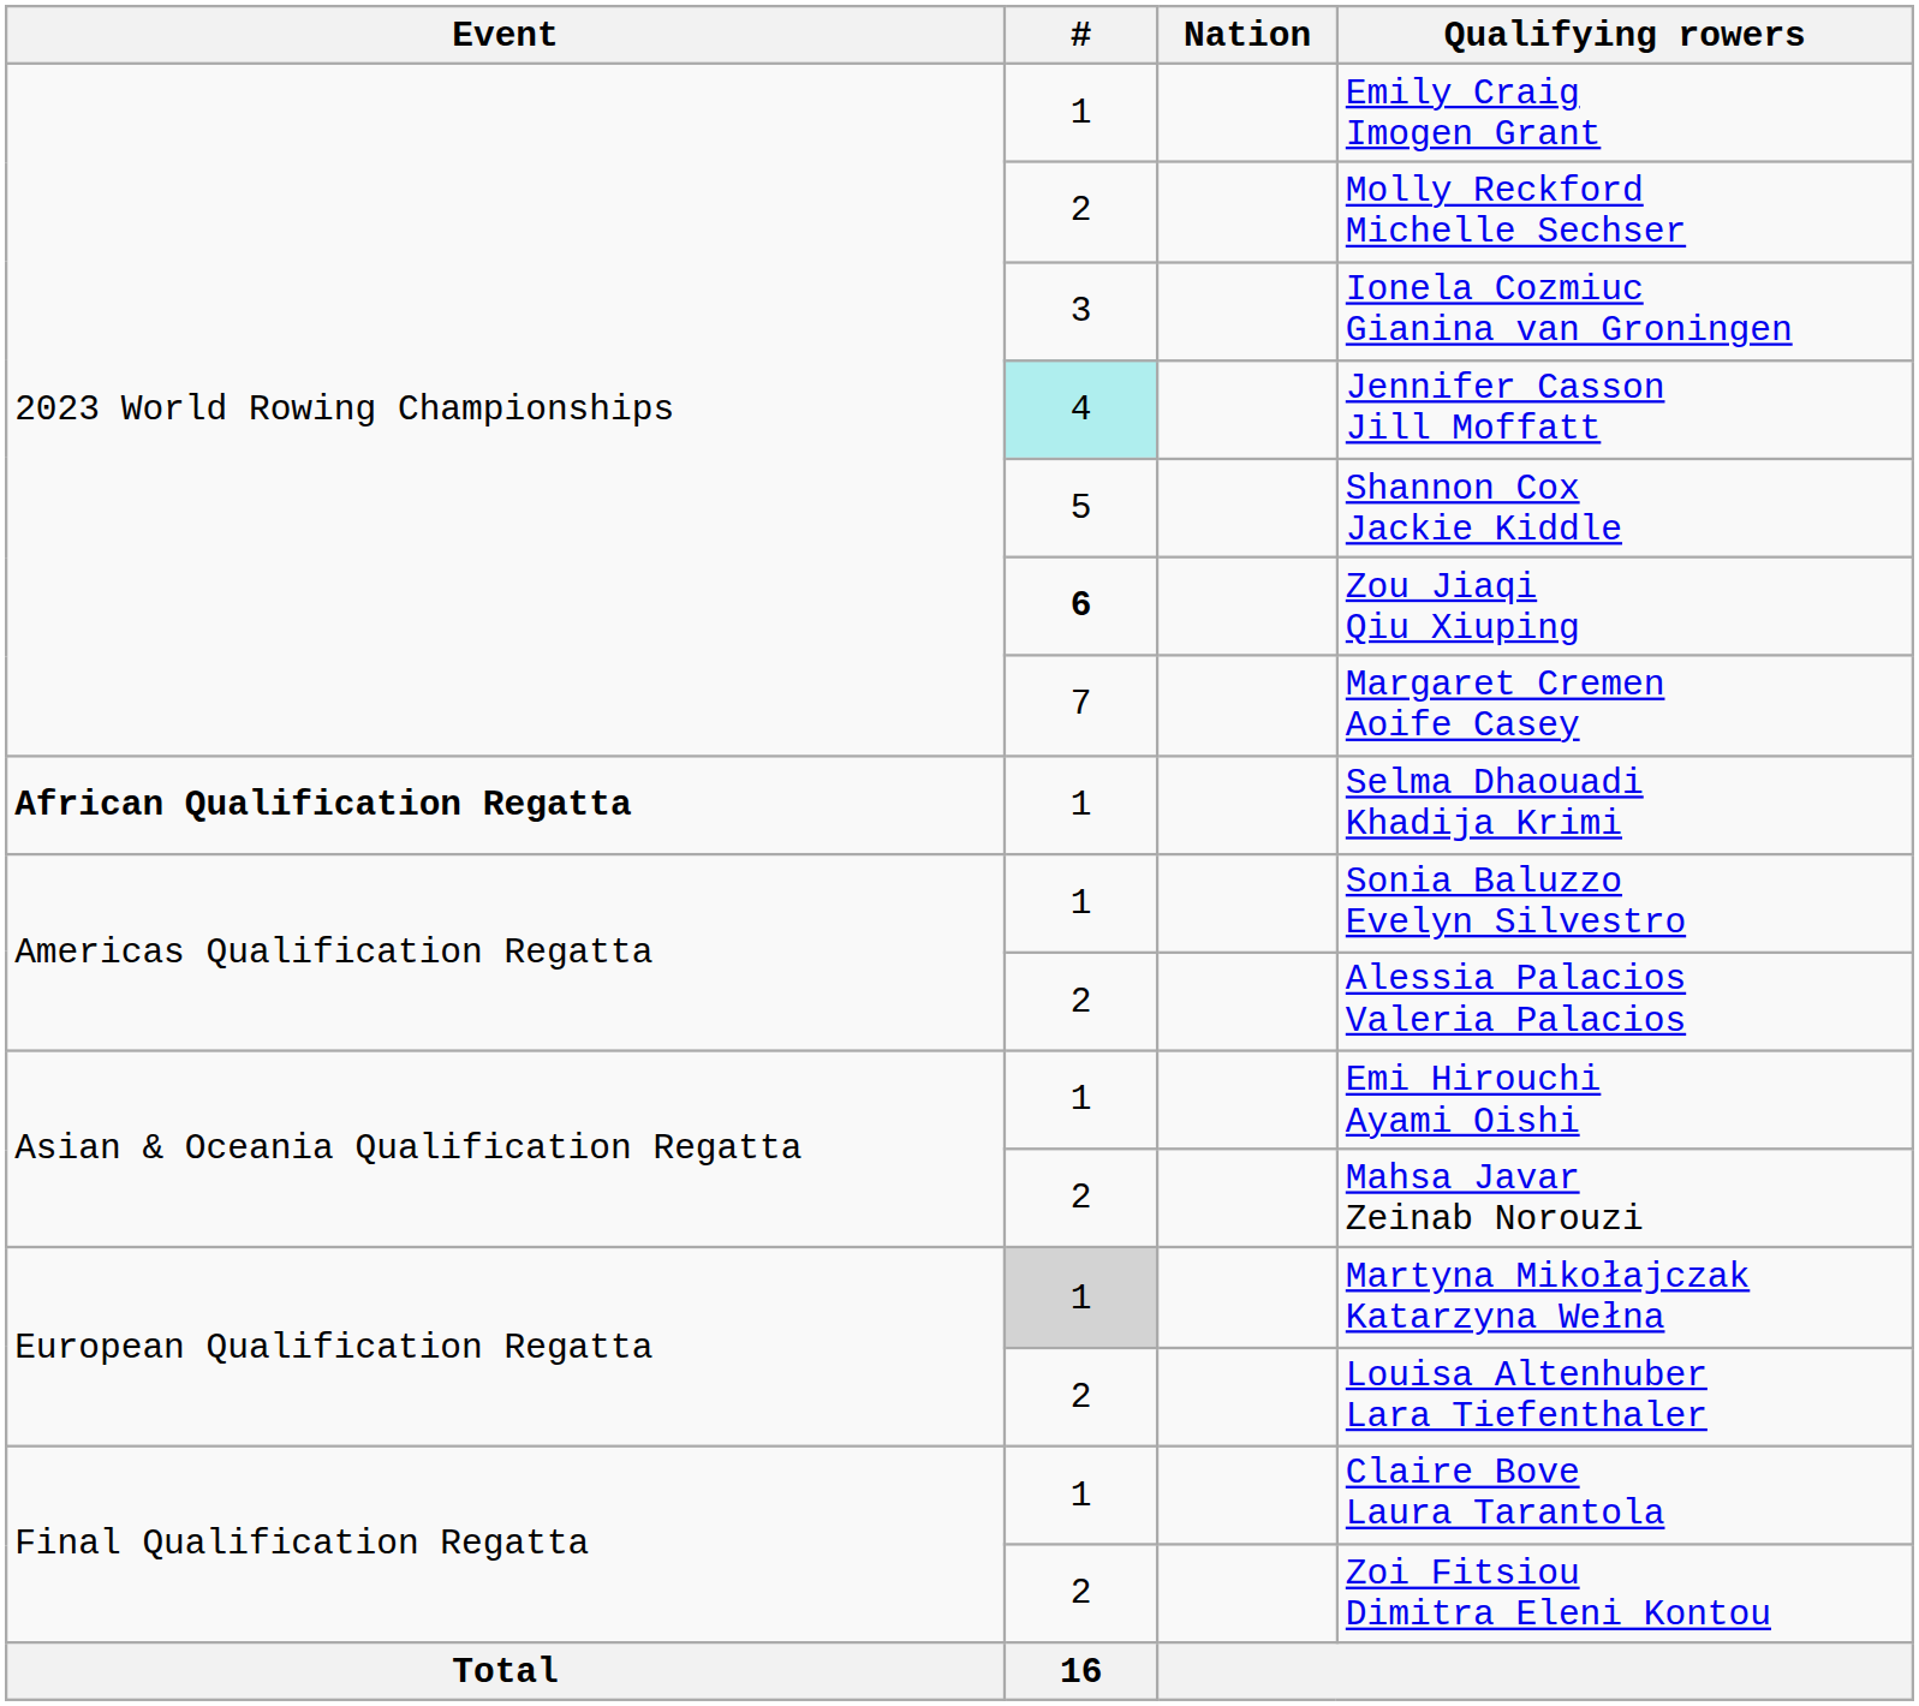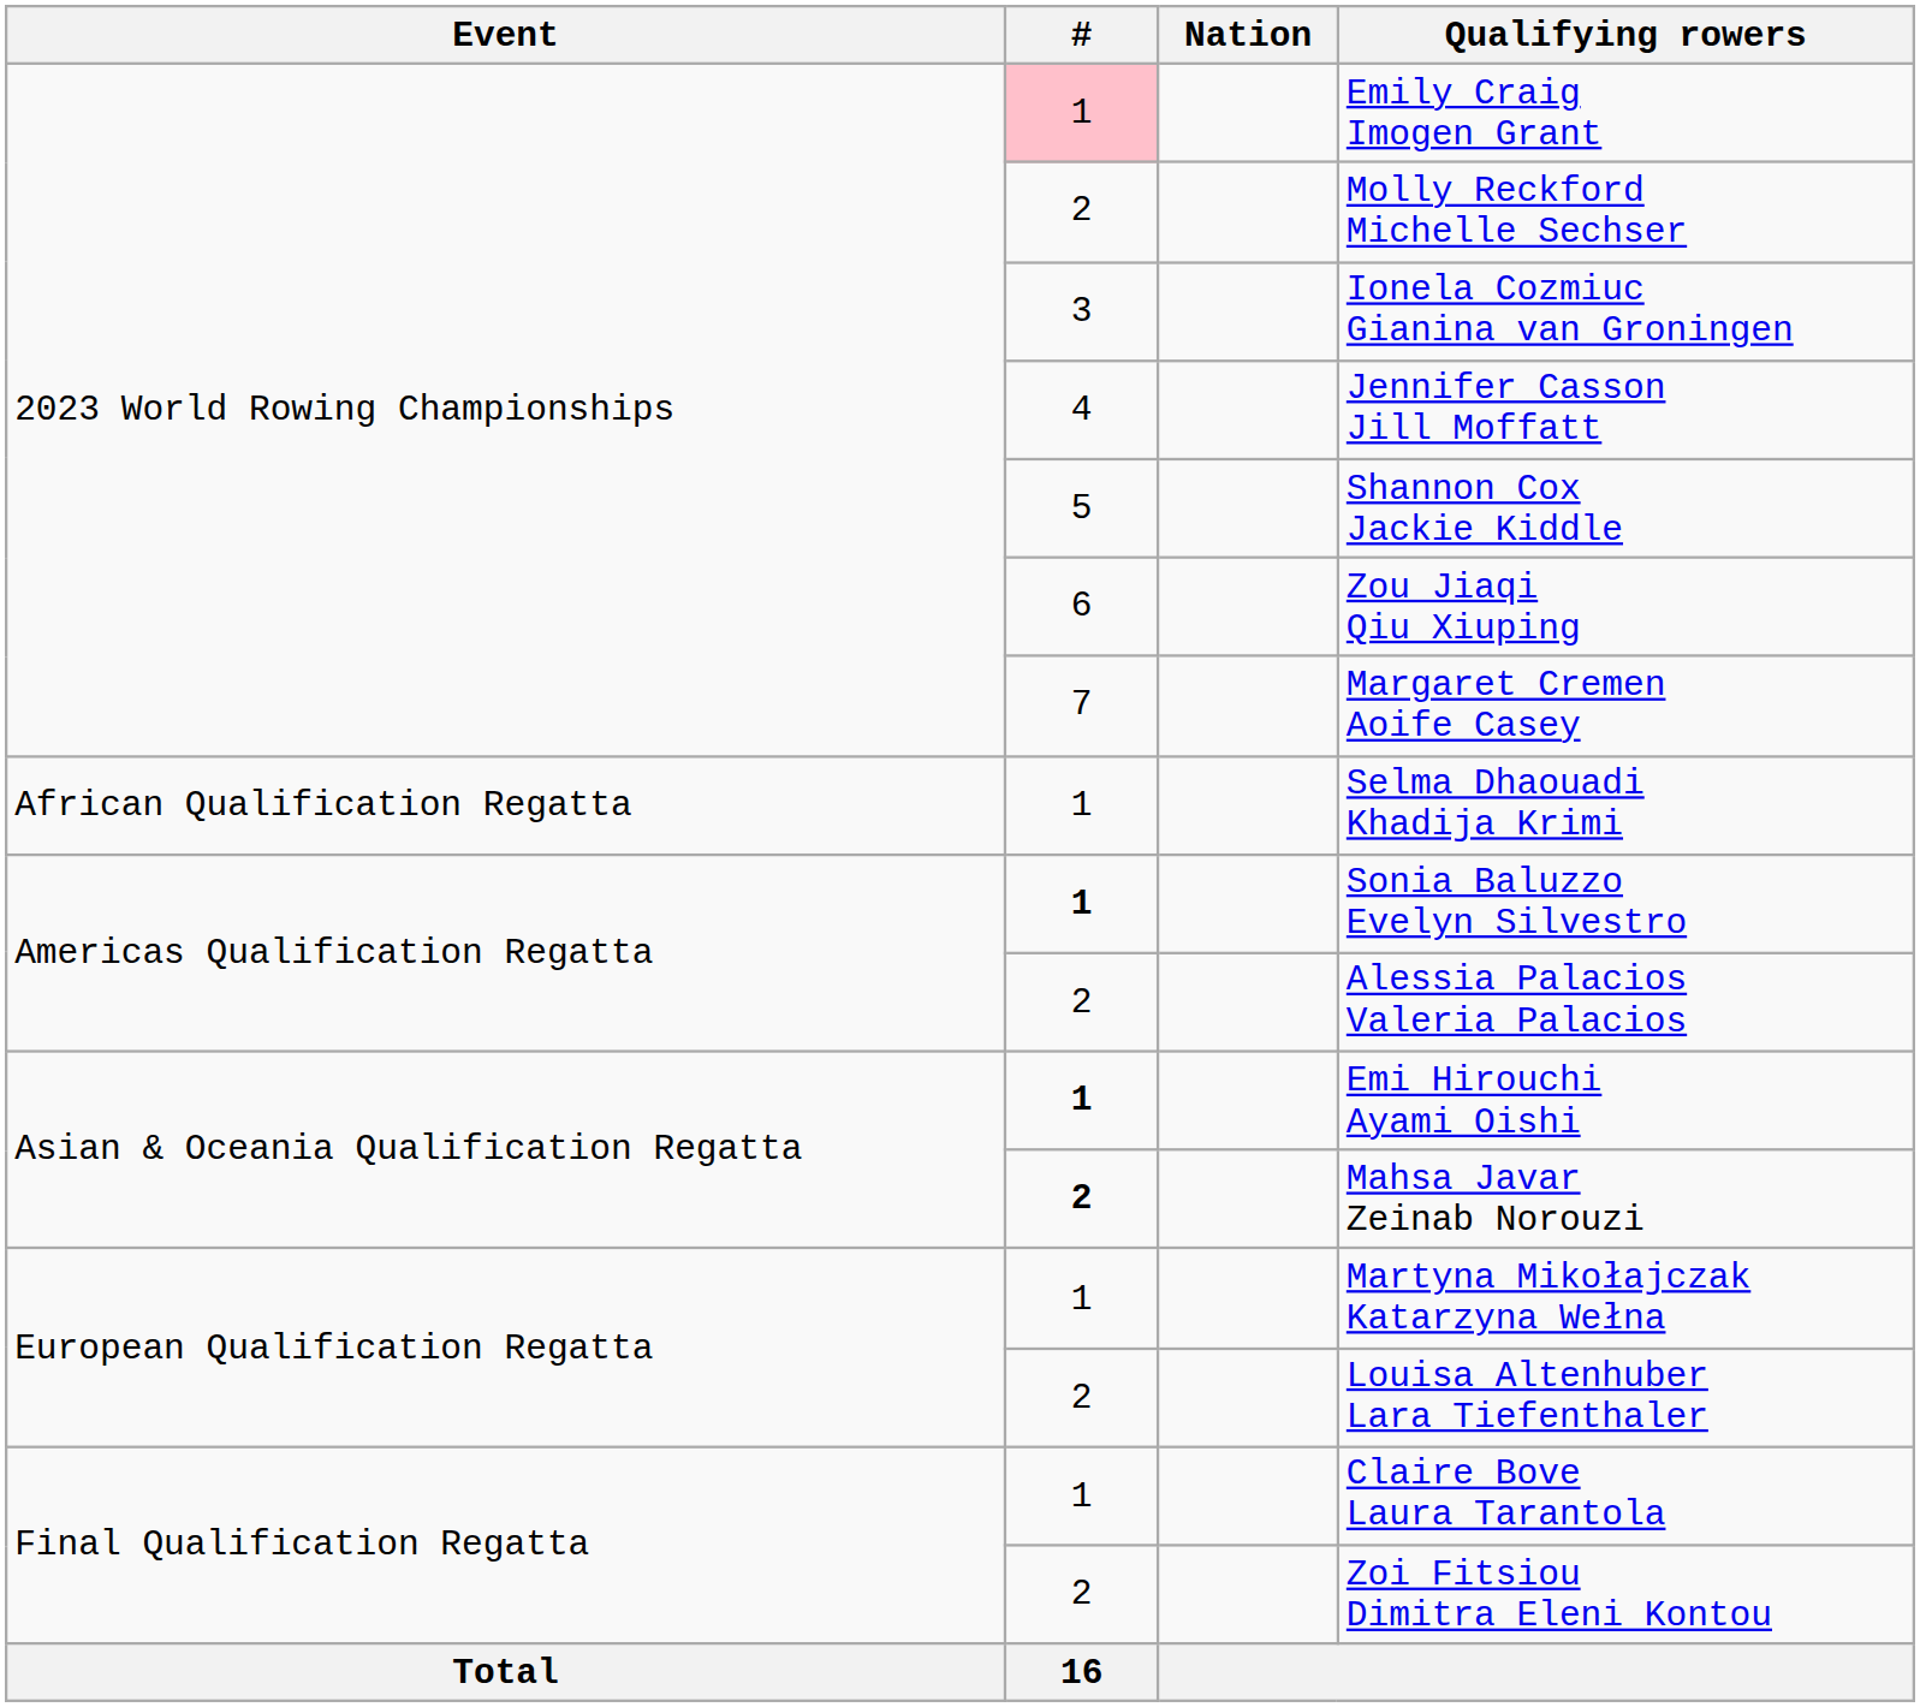Emily Craig Imogen Grant | #: no background -> pink background
Jennifer Casson Jill Moffatt | #: paleturquoise background -> no background
Zou Jiaqi Qiu Xiuping | #: bold -> normal
Selma Dhaouadi Khadija Krimi | Event: bold -> normal
Sonia Baluzzo Evelyn Silvestro | #: normal -> bold
Emi Hirouchi Ayami Oishi | #: normal -> bold
Mahsa Javar Zeinab Norouzi | #: normal -> bold
Martyna Mikołajczak Katarzyna Wełna | #: lightgrey background -> no background
